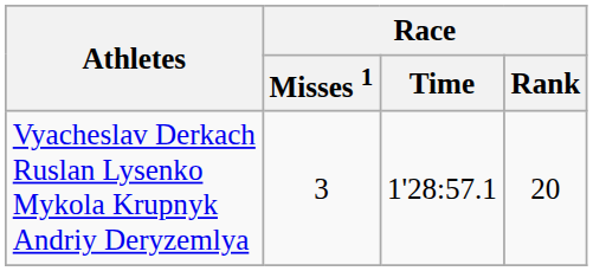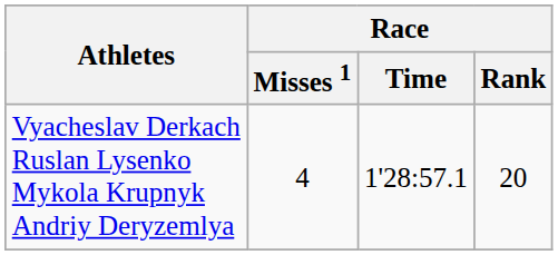row 3 | Race / Misses 1: 3 -> 4
